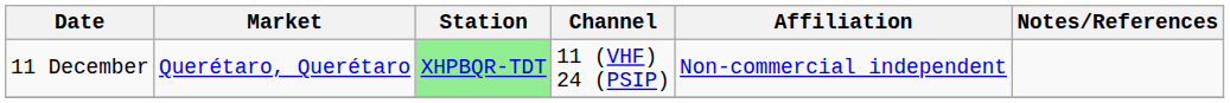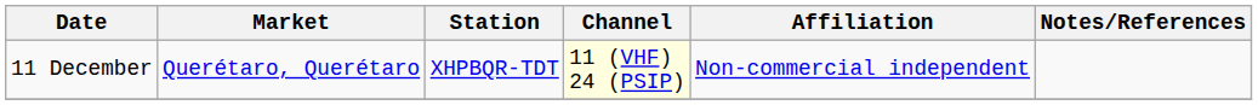11 December | Station: lightgreen background -> no background
11 December | Channel: no background -> lightyellow background
